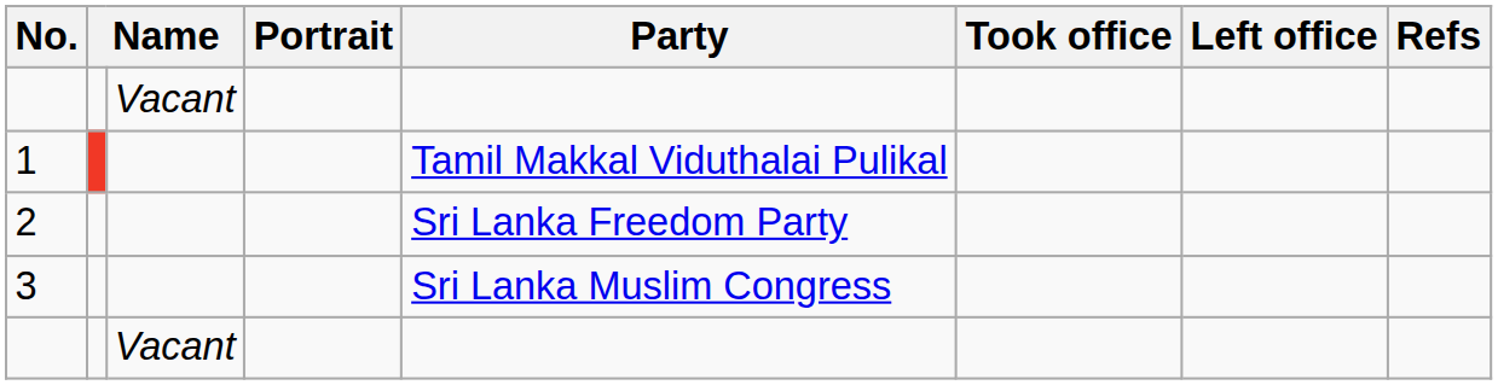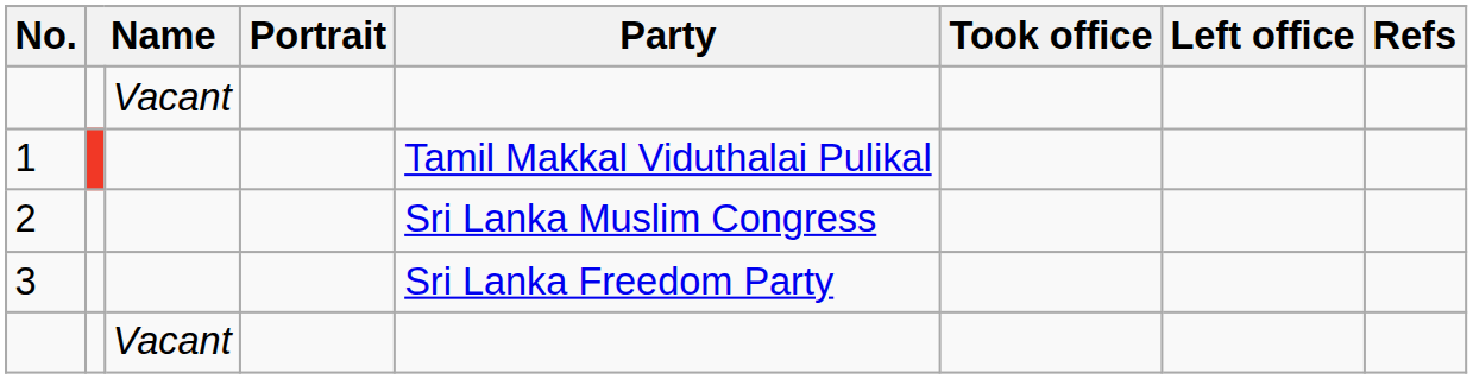2 | Party: Sri Lanka Freedom Party -> Sri Lanka Muslim Congress
3 | Party: Sri Lanka Muslim Congress -> Sri Lanka Freedom Party
